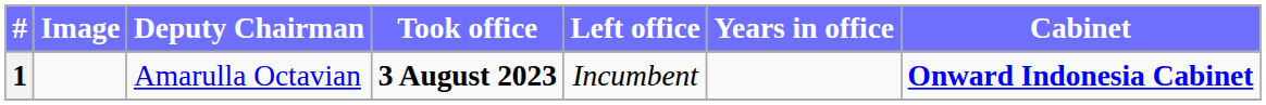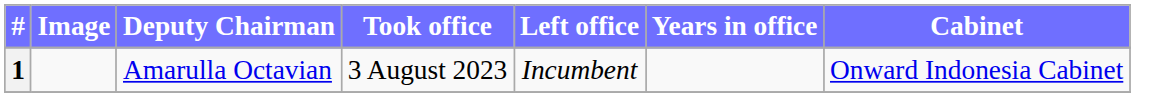1 | Took office: bold -> normal
1 | Cabinet: bold -> normal
